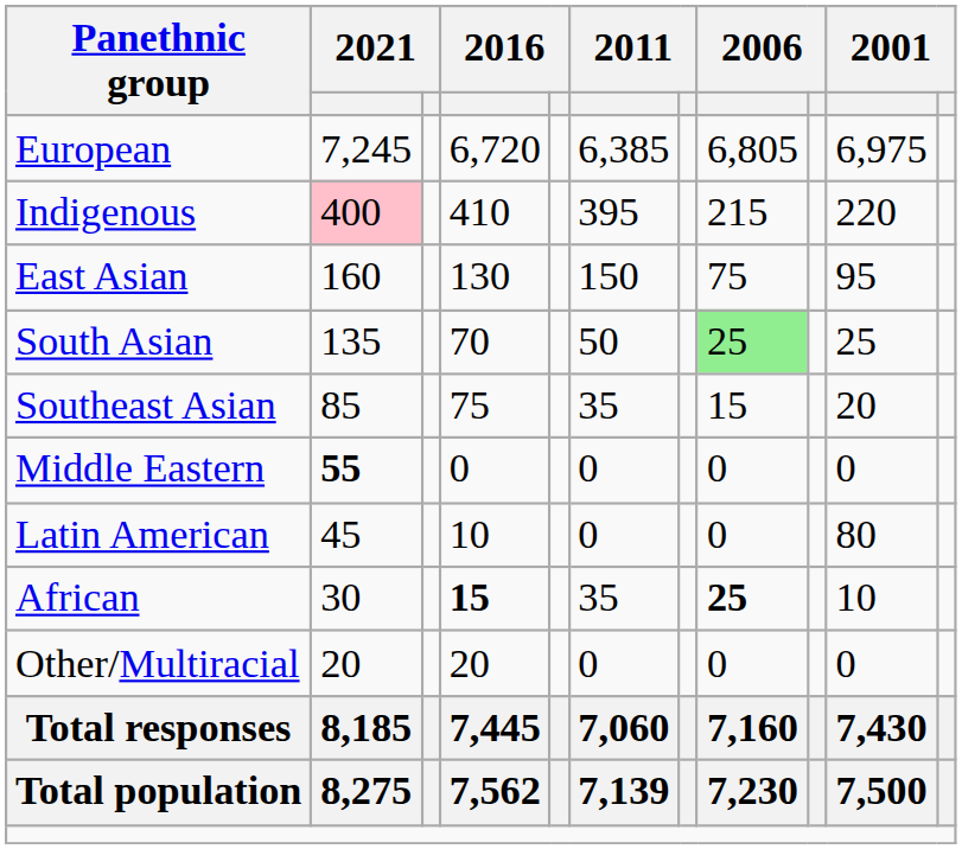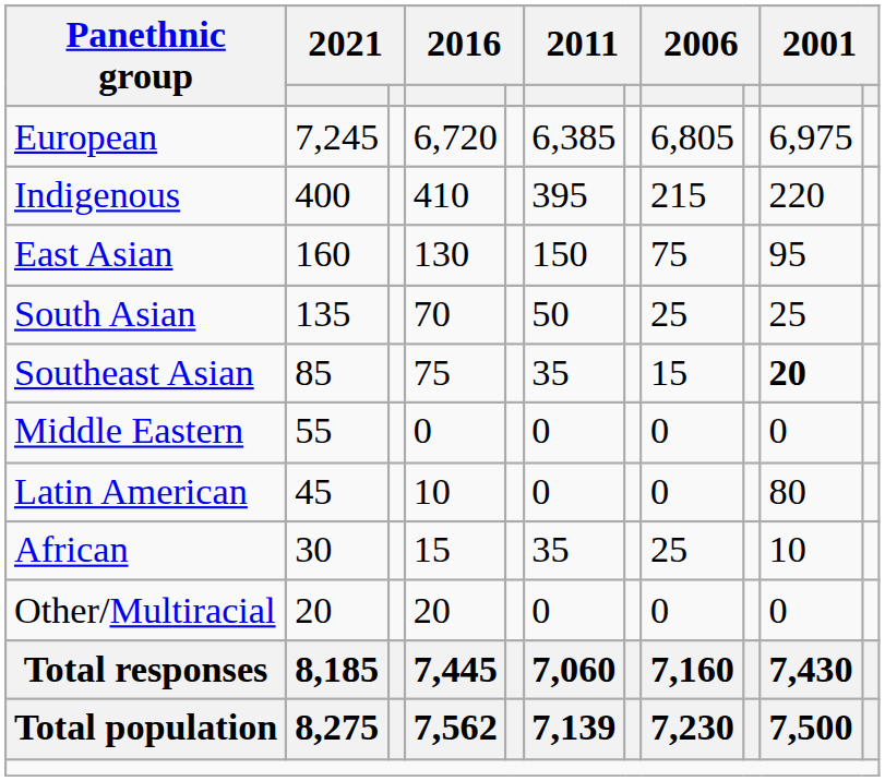Indigenous | column 2: pink background -> no background
South Asian | column 8: lightgreen background -> no background
Southeast Asian | column 10: normal -> bold
Middle Eastern | column 2: bold -> normal
African | column 4: bold -> normal
African | column 8: bold -> normal
